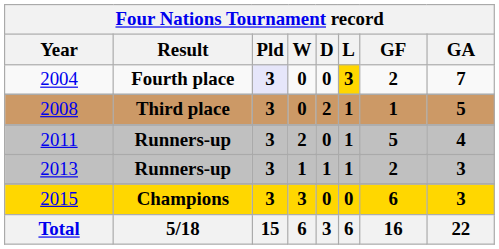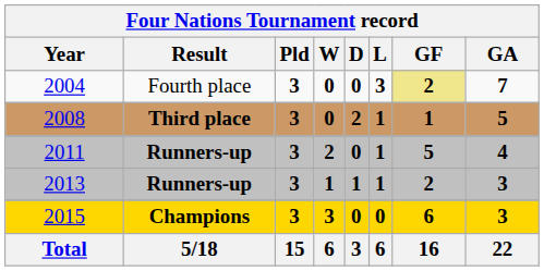2004 | Result: bold -> normal
2004 | Pld: lavender background -> no background
2004 | L: gold background -> no background
2004 | GF: no background -> khaki background
